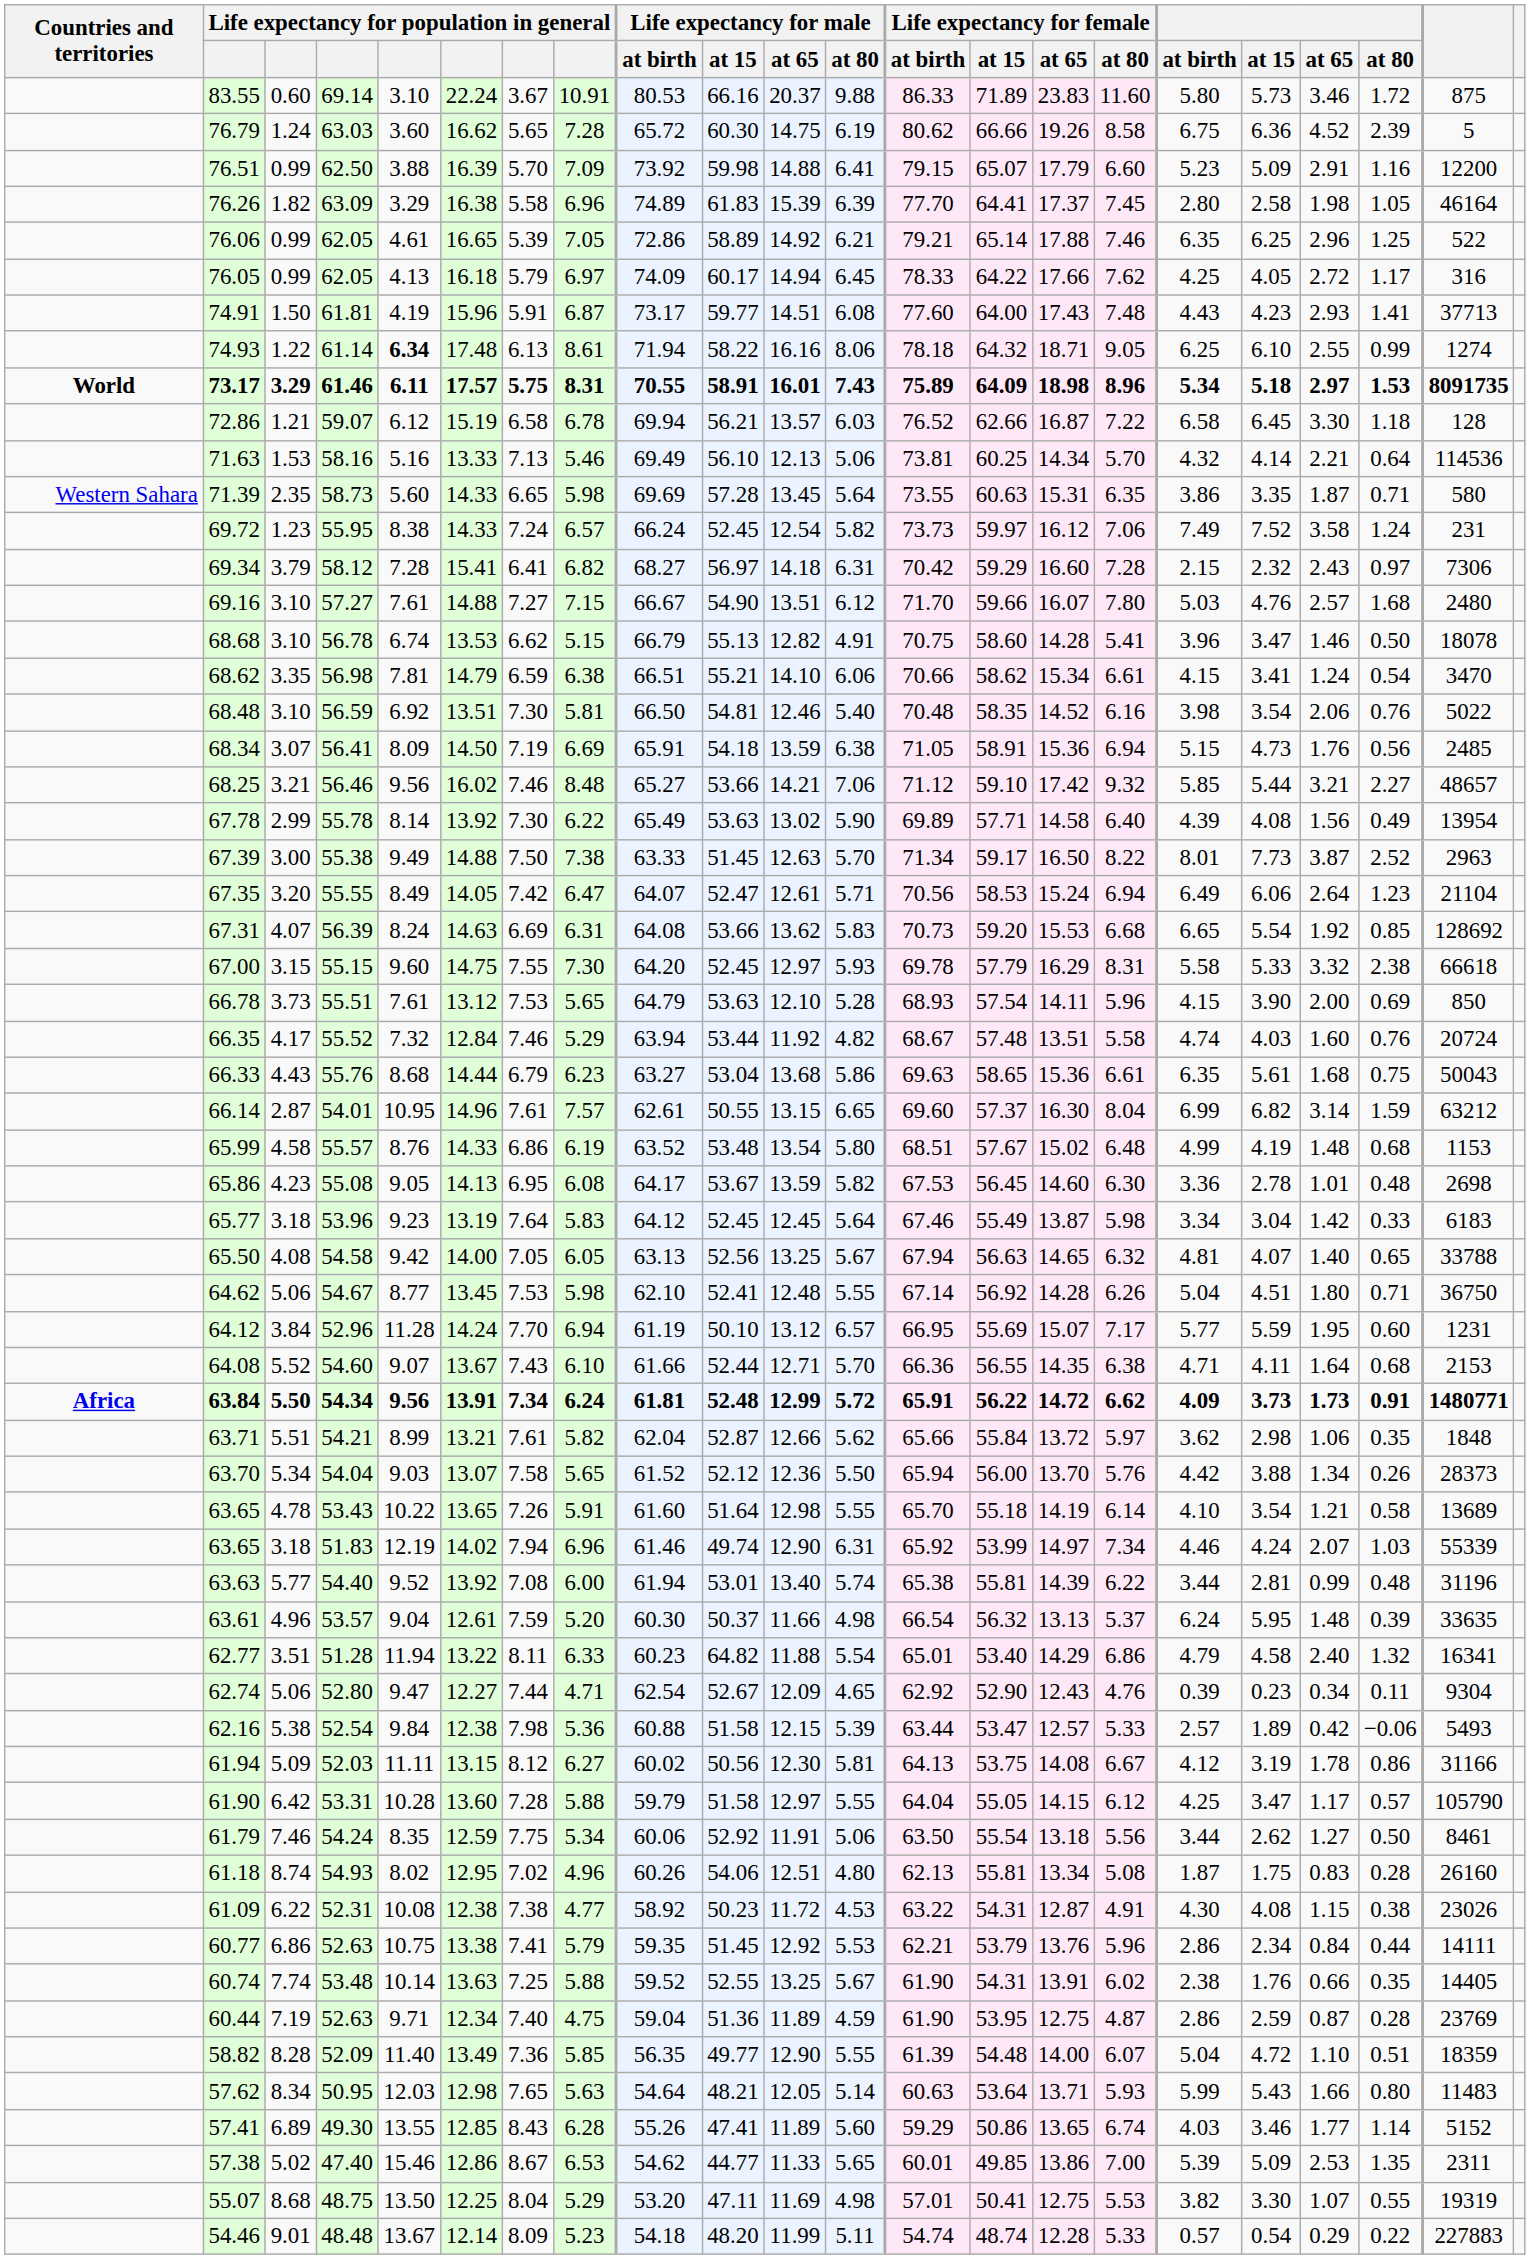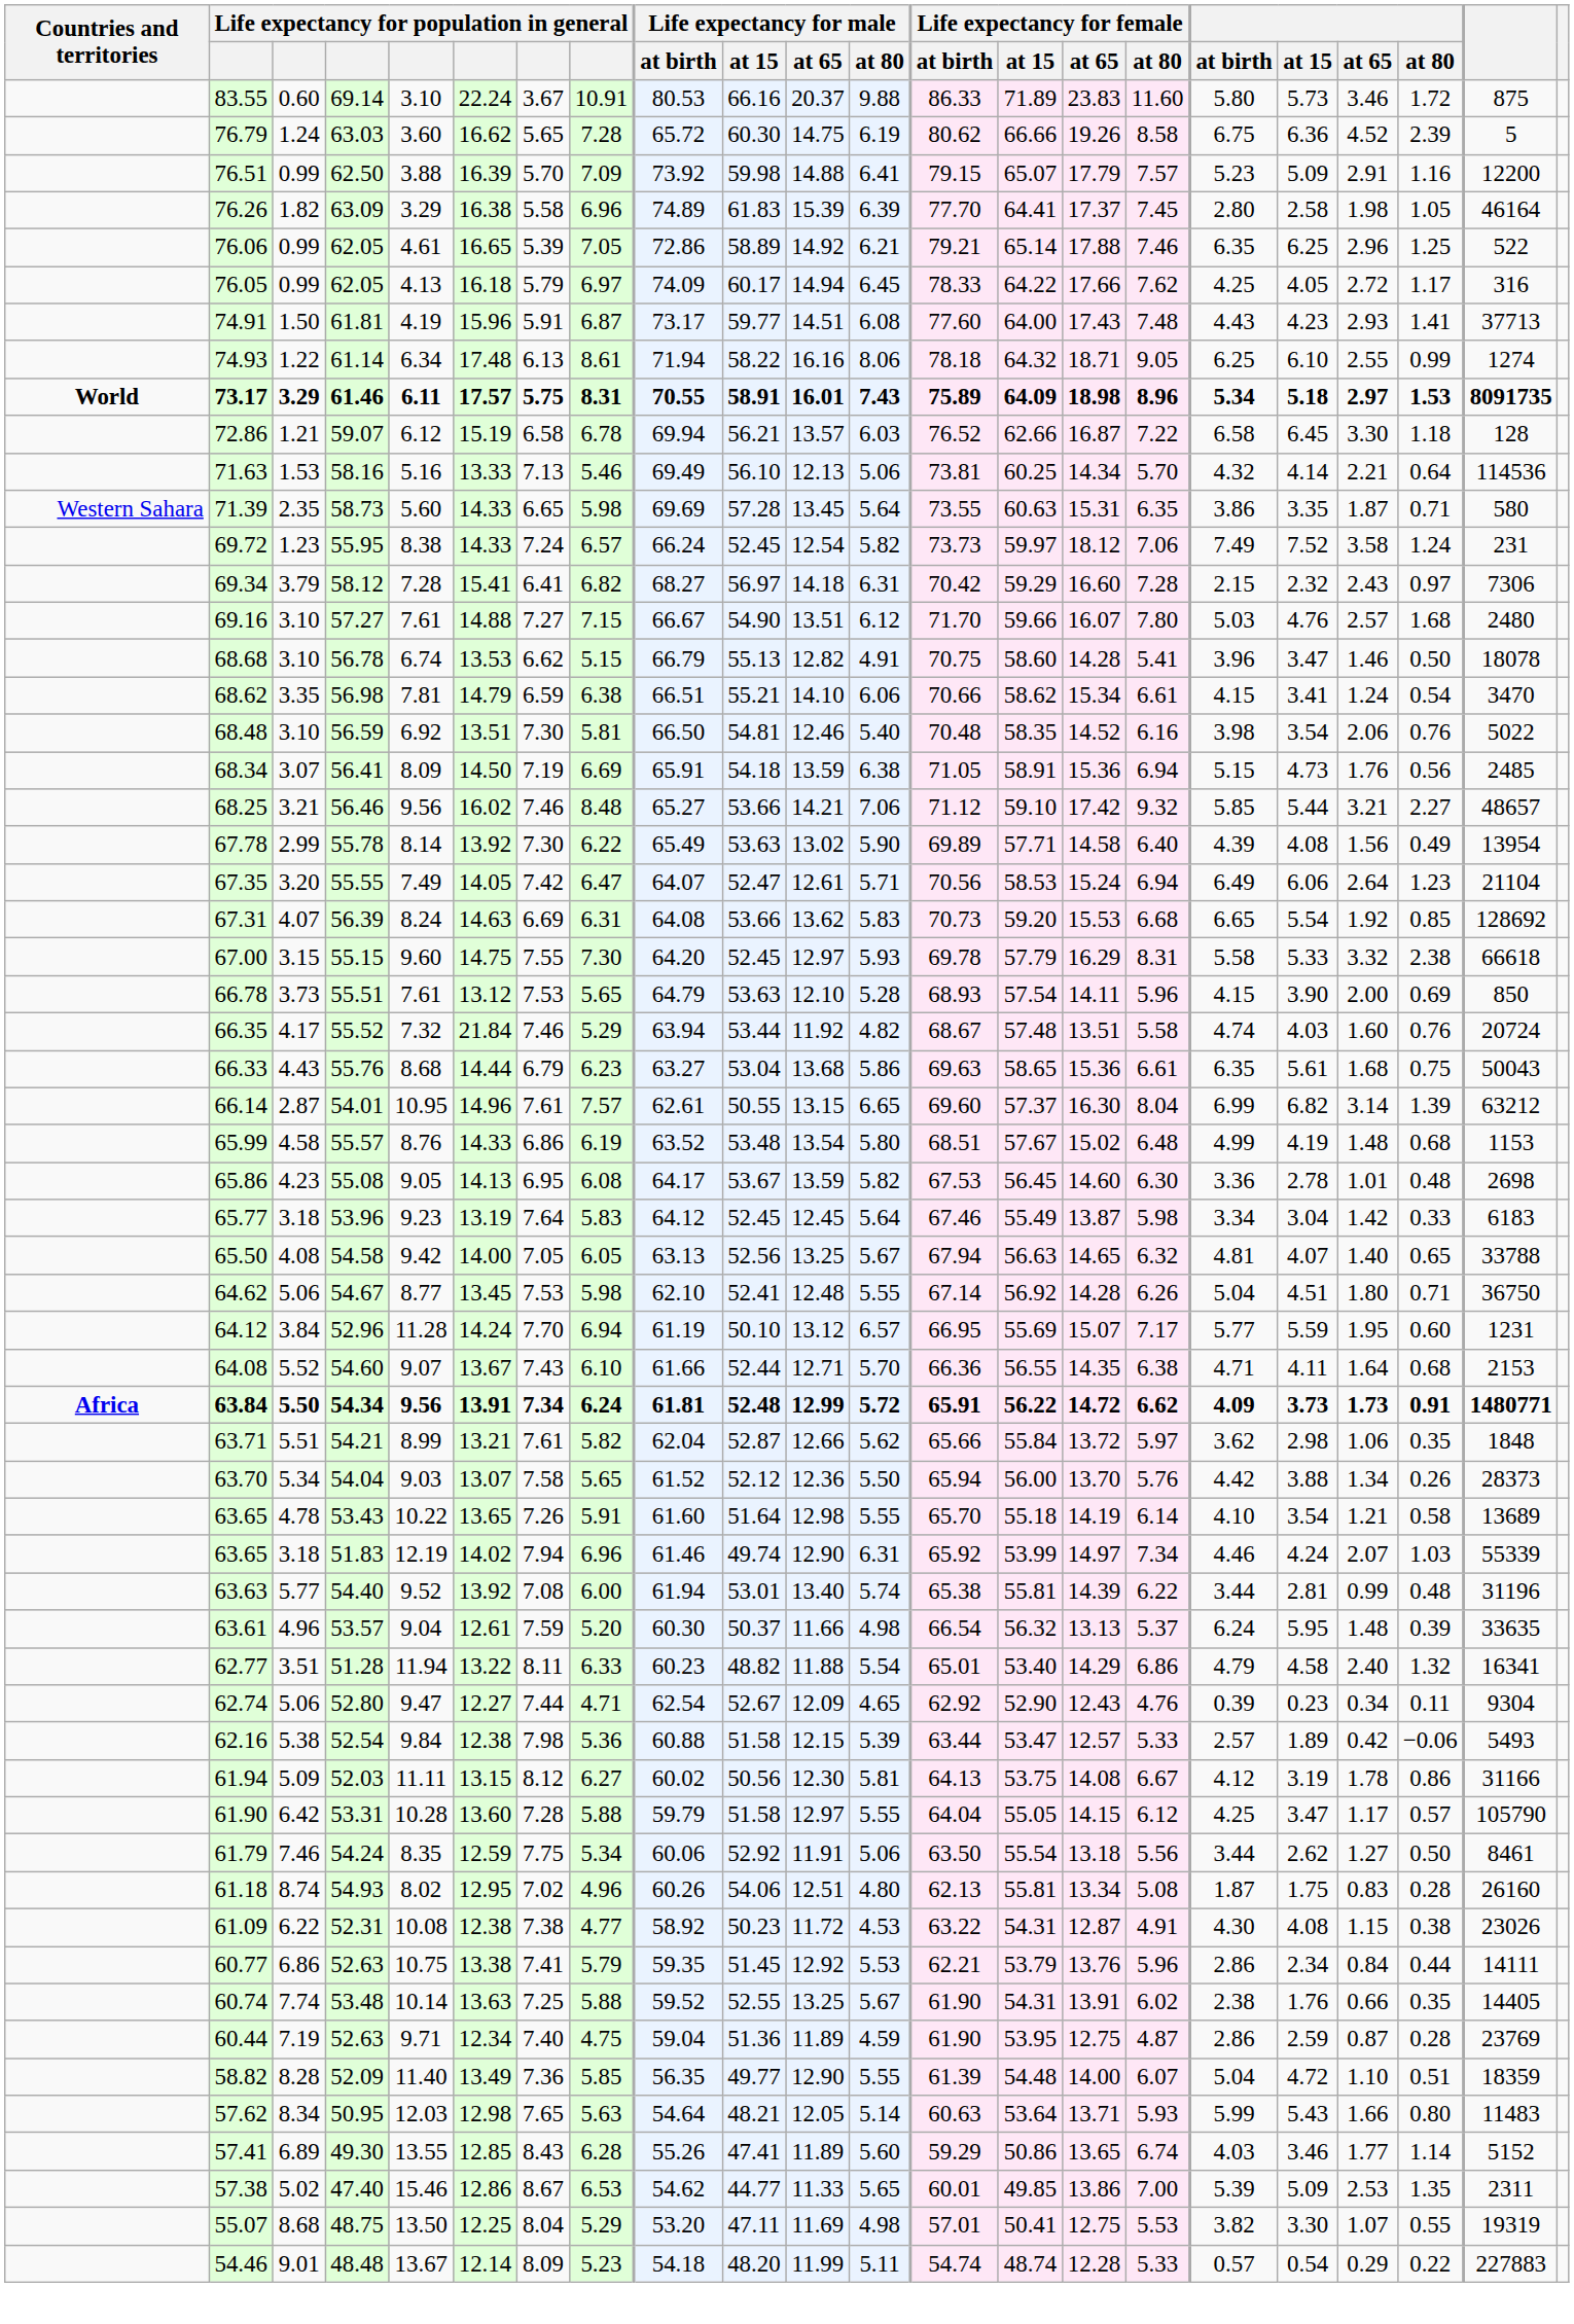76.51 | Life expectancy for female / at 80: 6.60 -> 7.57
74.93 | column 5: bold -> normal
69.72 | Life expectancy for female / at 65: 16.12 -> 18.12
- row: 67.39 | 3.00 | 55.38 | 9.49 | 14.88 | 7.50 | 7.38 | 63.33 | 51.45 | 12.63 | 5.70 | 71.34 | 59.17 | 16.50 | 8.22 | 8.01 | 7.73 | 3.87 | 2.52 | 2963
67.35 | column 5: 8.49 -> 7.49
66.35 | column 6: 12.84 -> 21.84
66.14 | at 80: 1.59 -> 1.39
62.77 | Life expectancy for male / at 15: 64.82 -> 48.82
